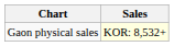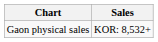Gaon physical sales | Sales: lightyellow background -> no background
